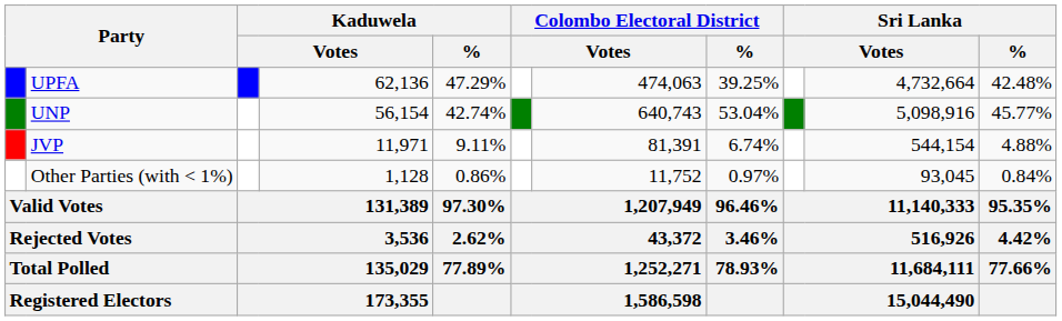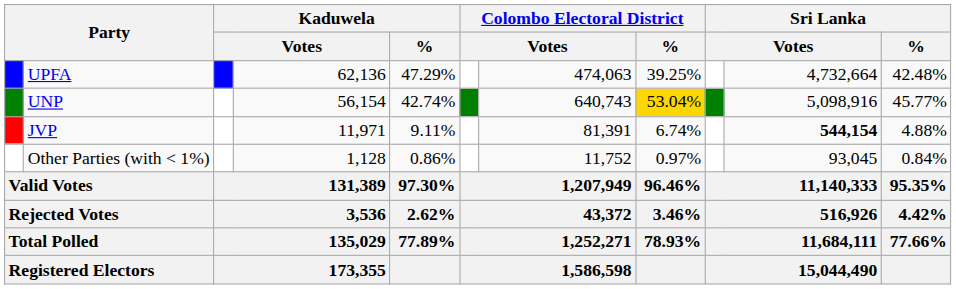UNP | Colombo Electoral District / %: no background -> gold background
JVP | column 10: normal -> bold
